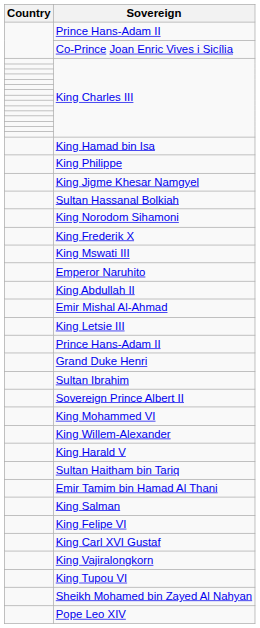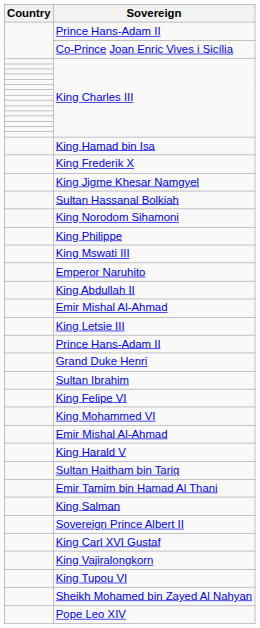row 20 | Sovereign: King Philippe -> King Frederik X
row 24 | Sovereign: King Frederik X -> King Philippe
row 33 | Sovereign: Sovereign Prince Albert II -> King Felipe VI
row 35 | Sovereign: King Willem-Alexander -> Emir Mishal Al-Ahmad
row 40 | Sovereign: King Felipe VI -> Sovereign Prince Albert II
